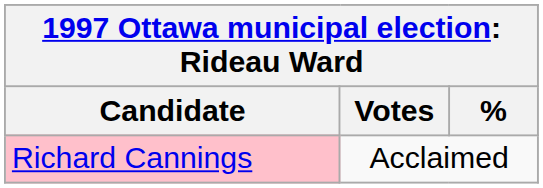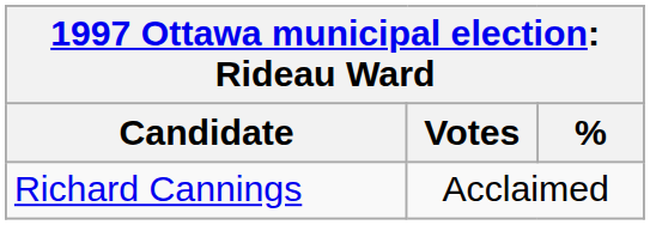Richard Cannings | Candidate: pink background -> no background
